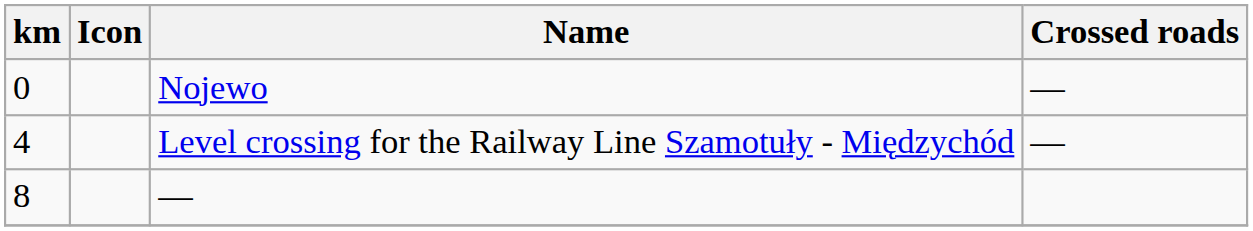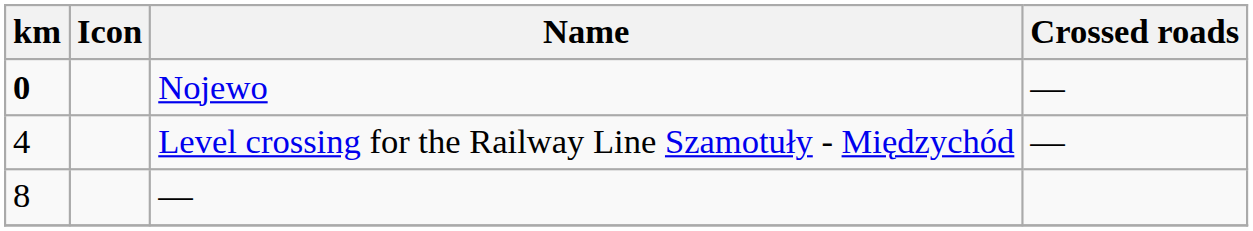Nojewo | km: normal -> bold
